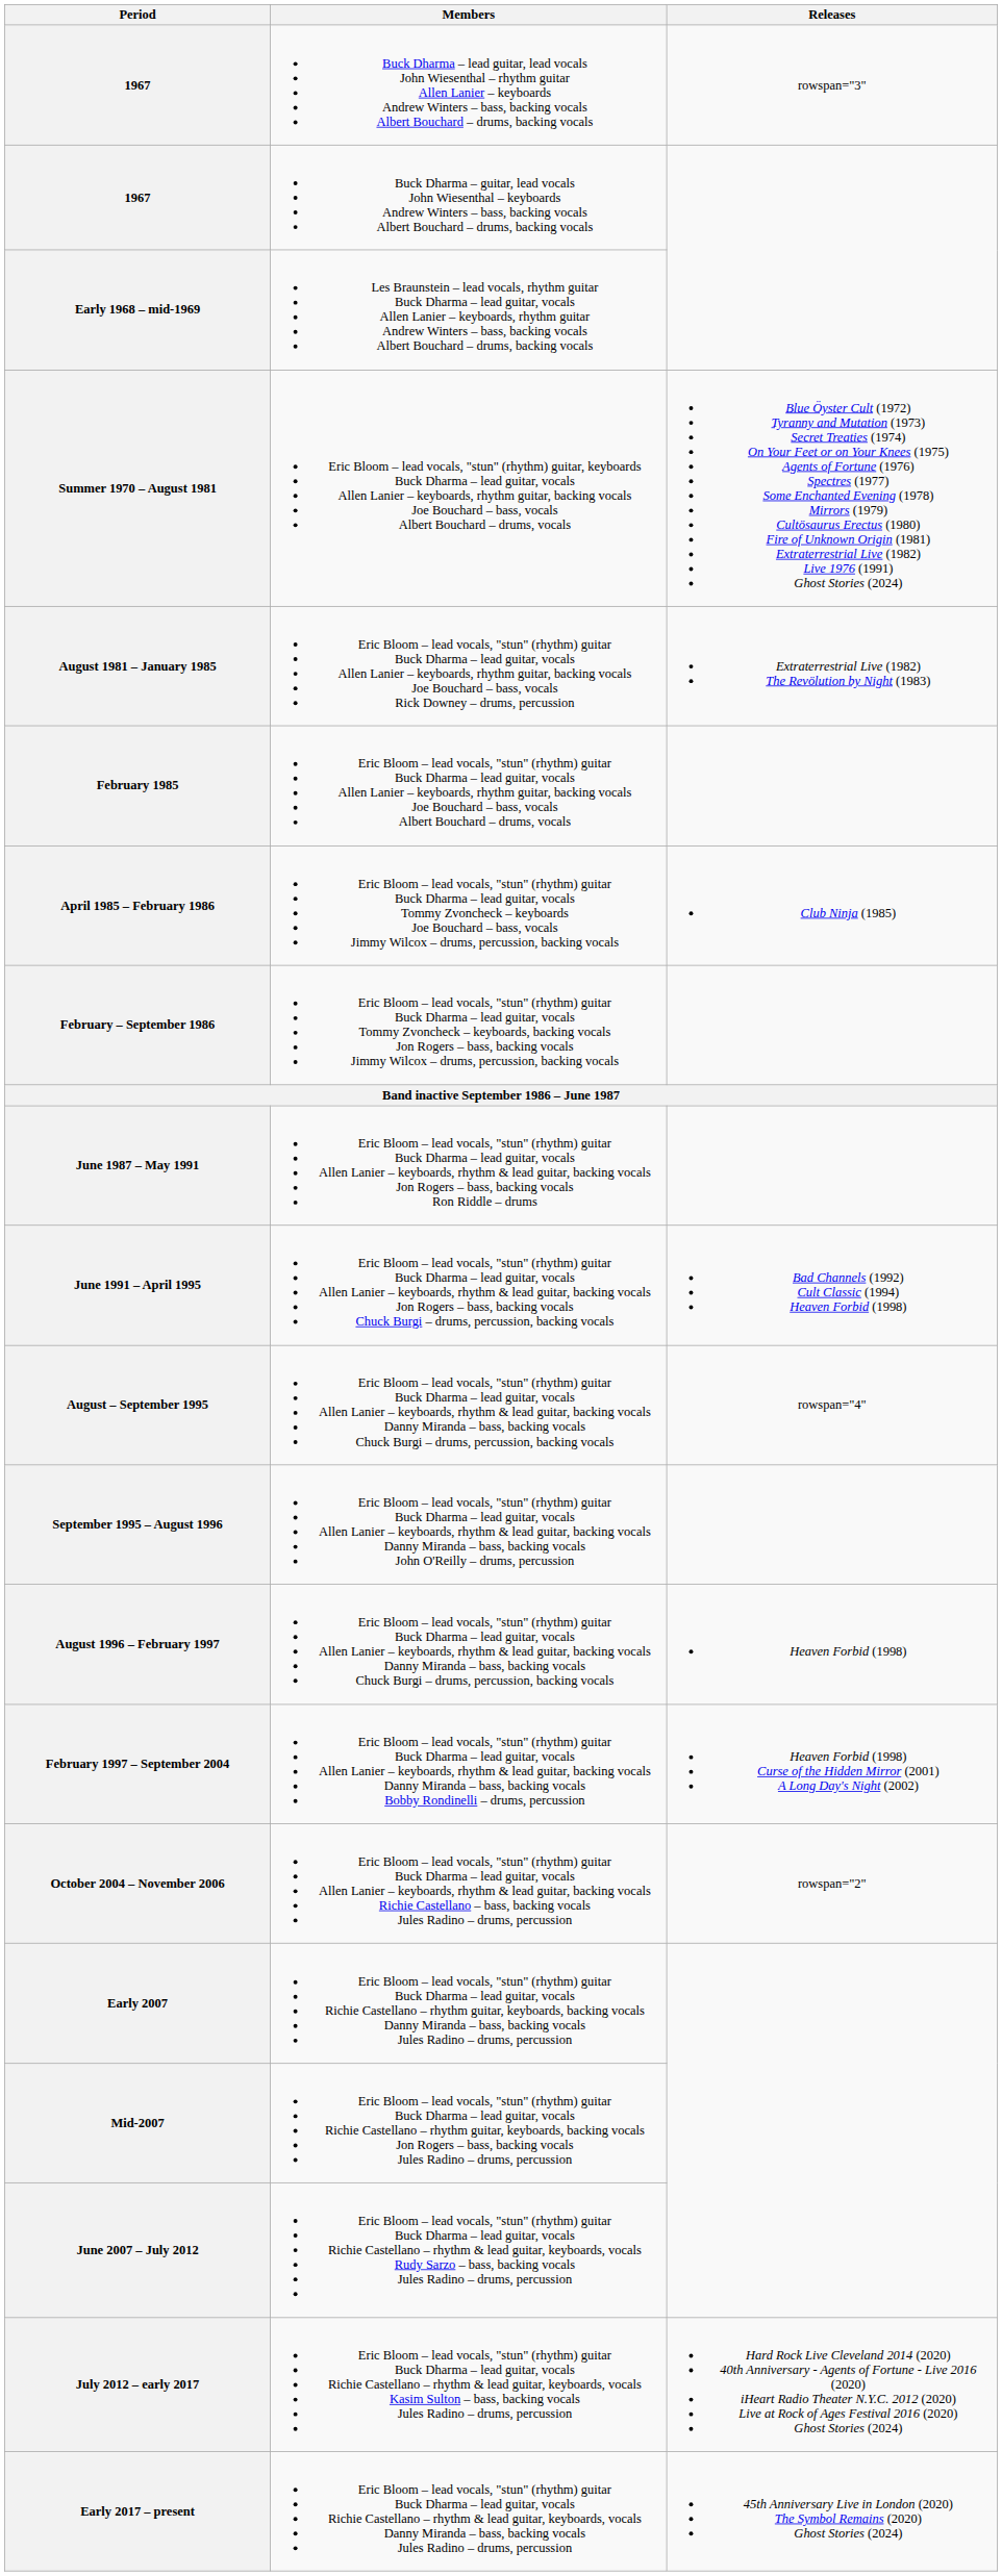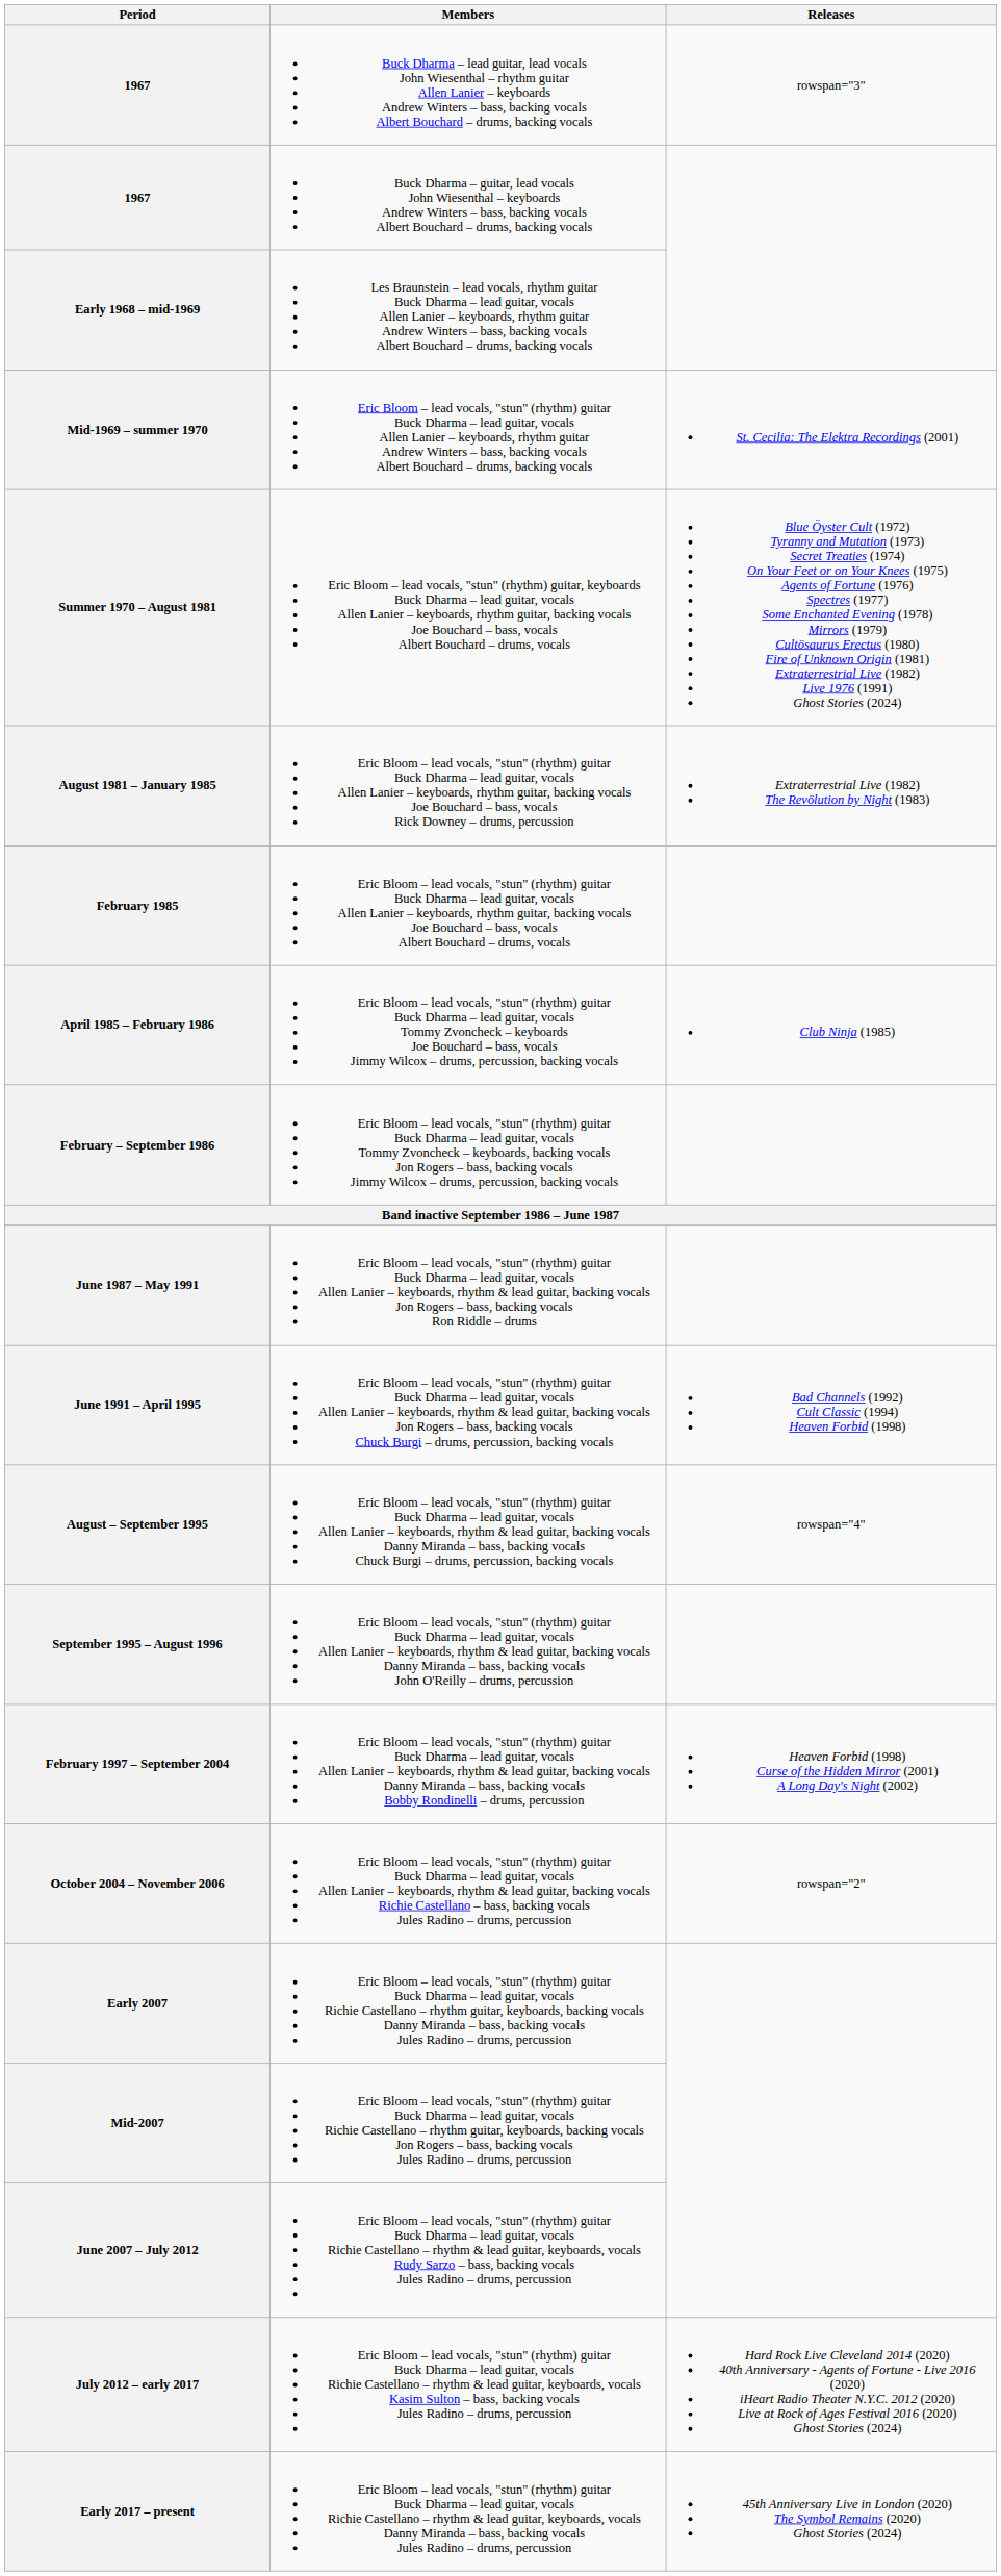+ row: Mid-1969 – summer 1970 | Eric Bloom – lead vocals, "stun" (rhythm) guitar Buck Dharma – lead guitar, vocals Allen Lanier – keyboards, rhythm guitar Andrew Winters – bass, backing vocals Albert Bouchard – drums, backing vocals | St. Cecilia: The Elektra Recordings (2001)
- row: August 1996 – February 1997 | Eric Bloom – lead vocals, "stun" (rhythm) guitar Buck Dharma – lead guitar, vocals Allen Lanier – keyboards, rhythm & lead guitar, backing vocals Danny Miranda – bass, backing vocals Chuck Burgi – drums, percussion, backing vocals | Heaven Forbid (1998)
